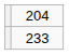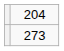row 2 | column 2: 233 -> 273
